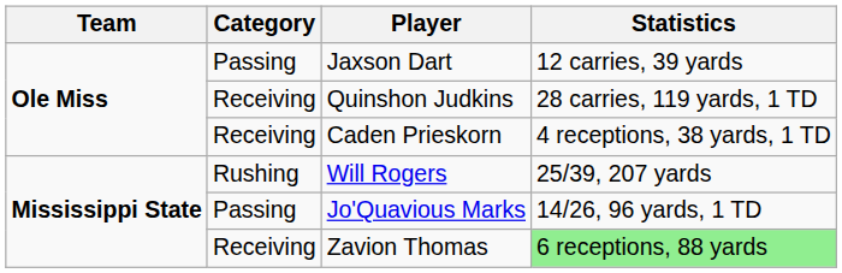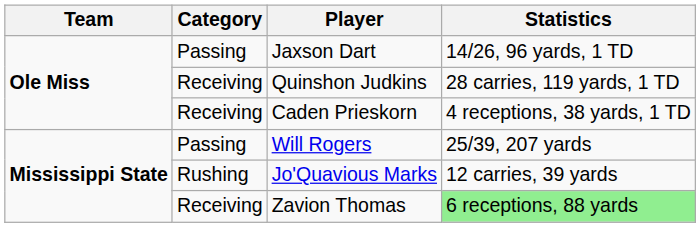Jaxson Dart | Statistics: 12 carries, 39 yards -> 14/26, 96 yards, 1 TD
Will Rogers | Category: Rushing -> Passing
Jo'Quavious Marks | Category: Passing -> Rushing
Jo'Quavious Marks | Statistics: 14/26, 96 yards, 1 TD -> 12 carries, 39 yards
